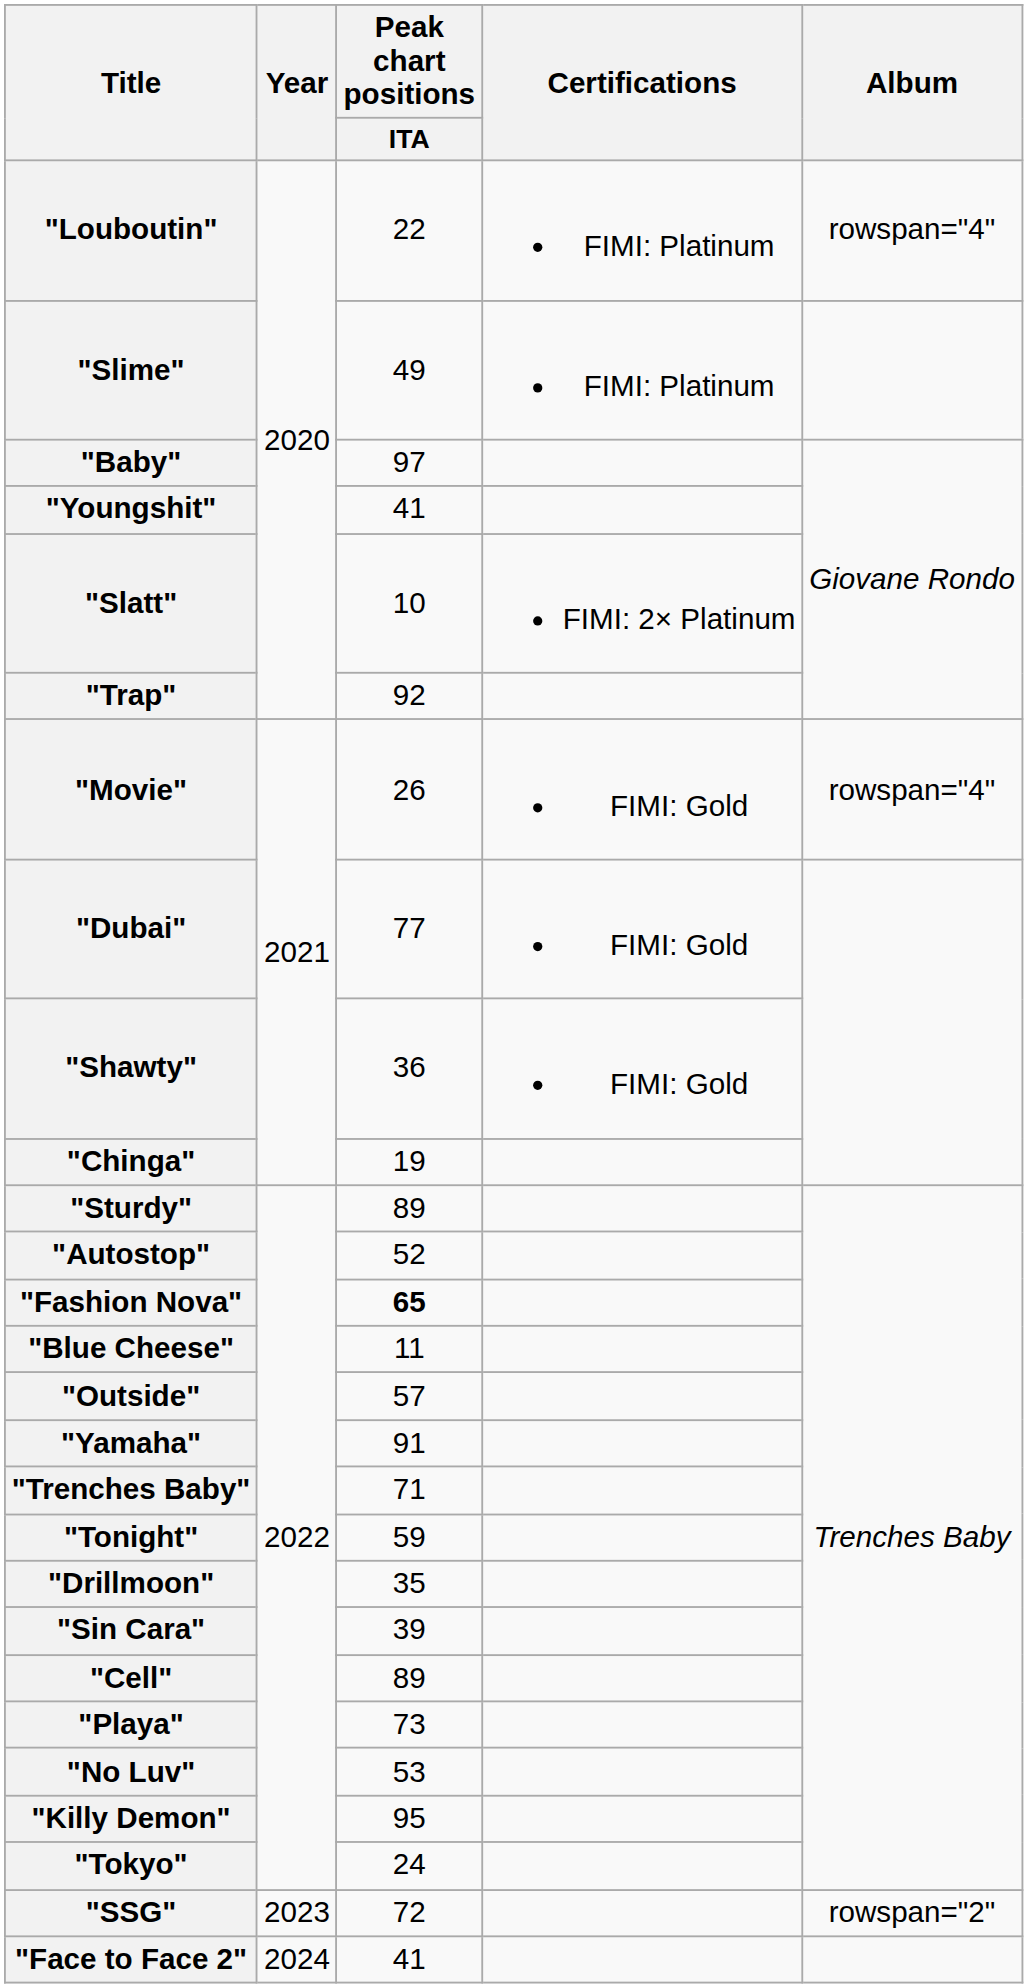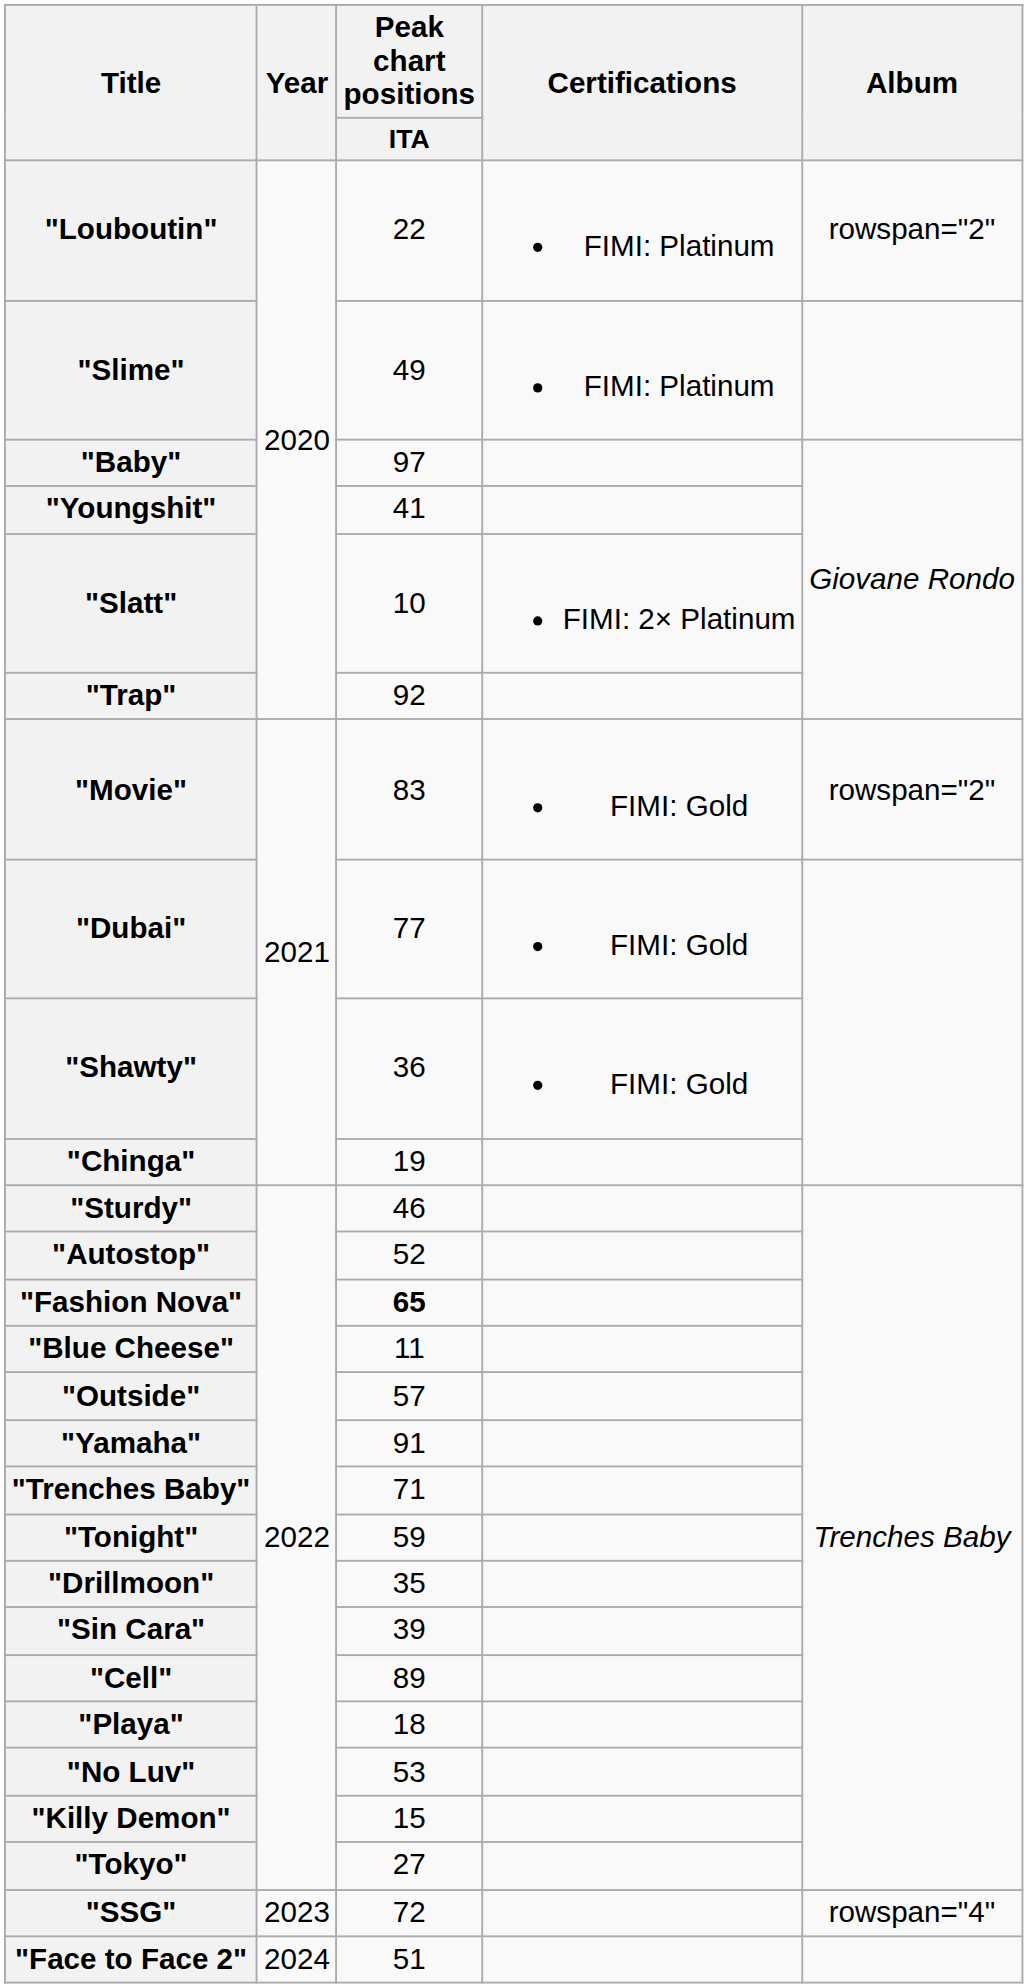"Louboutin" | Album: rowspan="4" -> rowspan="2"
"Movie" | Peak chart positions / ITA: 26 -> 83
"Movie" | Album: rowspan="4" -> rowspan="2"
"Sturdy" | Peak chart positions / ITA: 89 -> 46
"Playa" | Peak chart positions / ITA: 73 -> 18
"Killy Demon" | Peak chart positions / ITA: 95 -> 15
"Tokyo" | Peak chart positions / ITA: 24 -> 27
"SSG" | Album: rowspan="2" -> rowspan="4"
"Face to Face 2" | Peak chart positions / ITA: 41 -> 51
